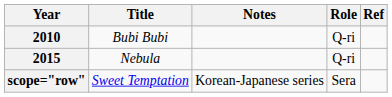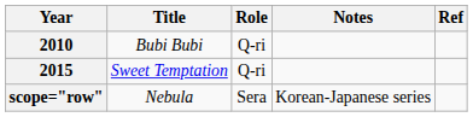columns swapped: Role <-> Notes
2015 | Title: Nebula -> Sweet Temptation
scope="row" | Title: Sweet Temptation -> Nebula
